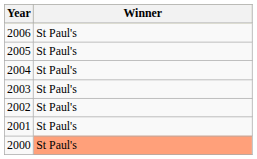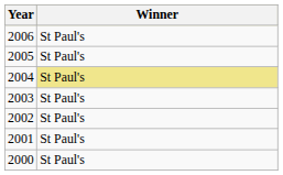2004 | Winner: no background -> khaki background
2000 | Winner: lightsalmon background -> no background
